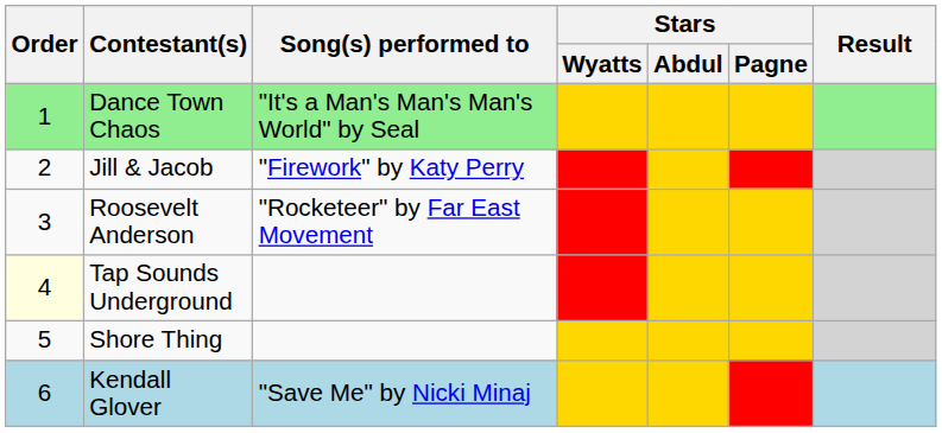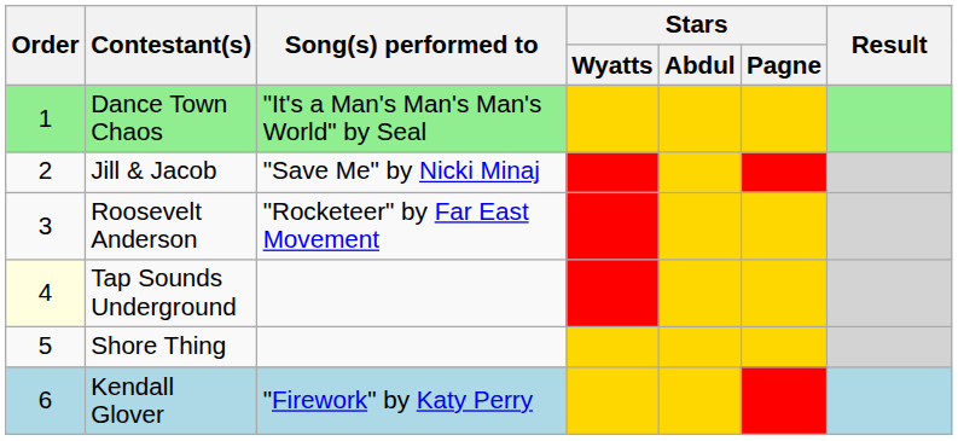Jill & Jacob | Song(s) performed to: "Firework" by Katy Perry -> "Save Me" by Nicki Minaj
Kendall Glover | Song(s) performed to: "Save Me" by Nicki Minaj -> "Firework" by Katy Perry
